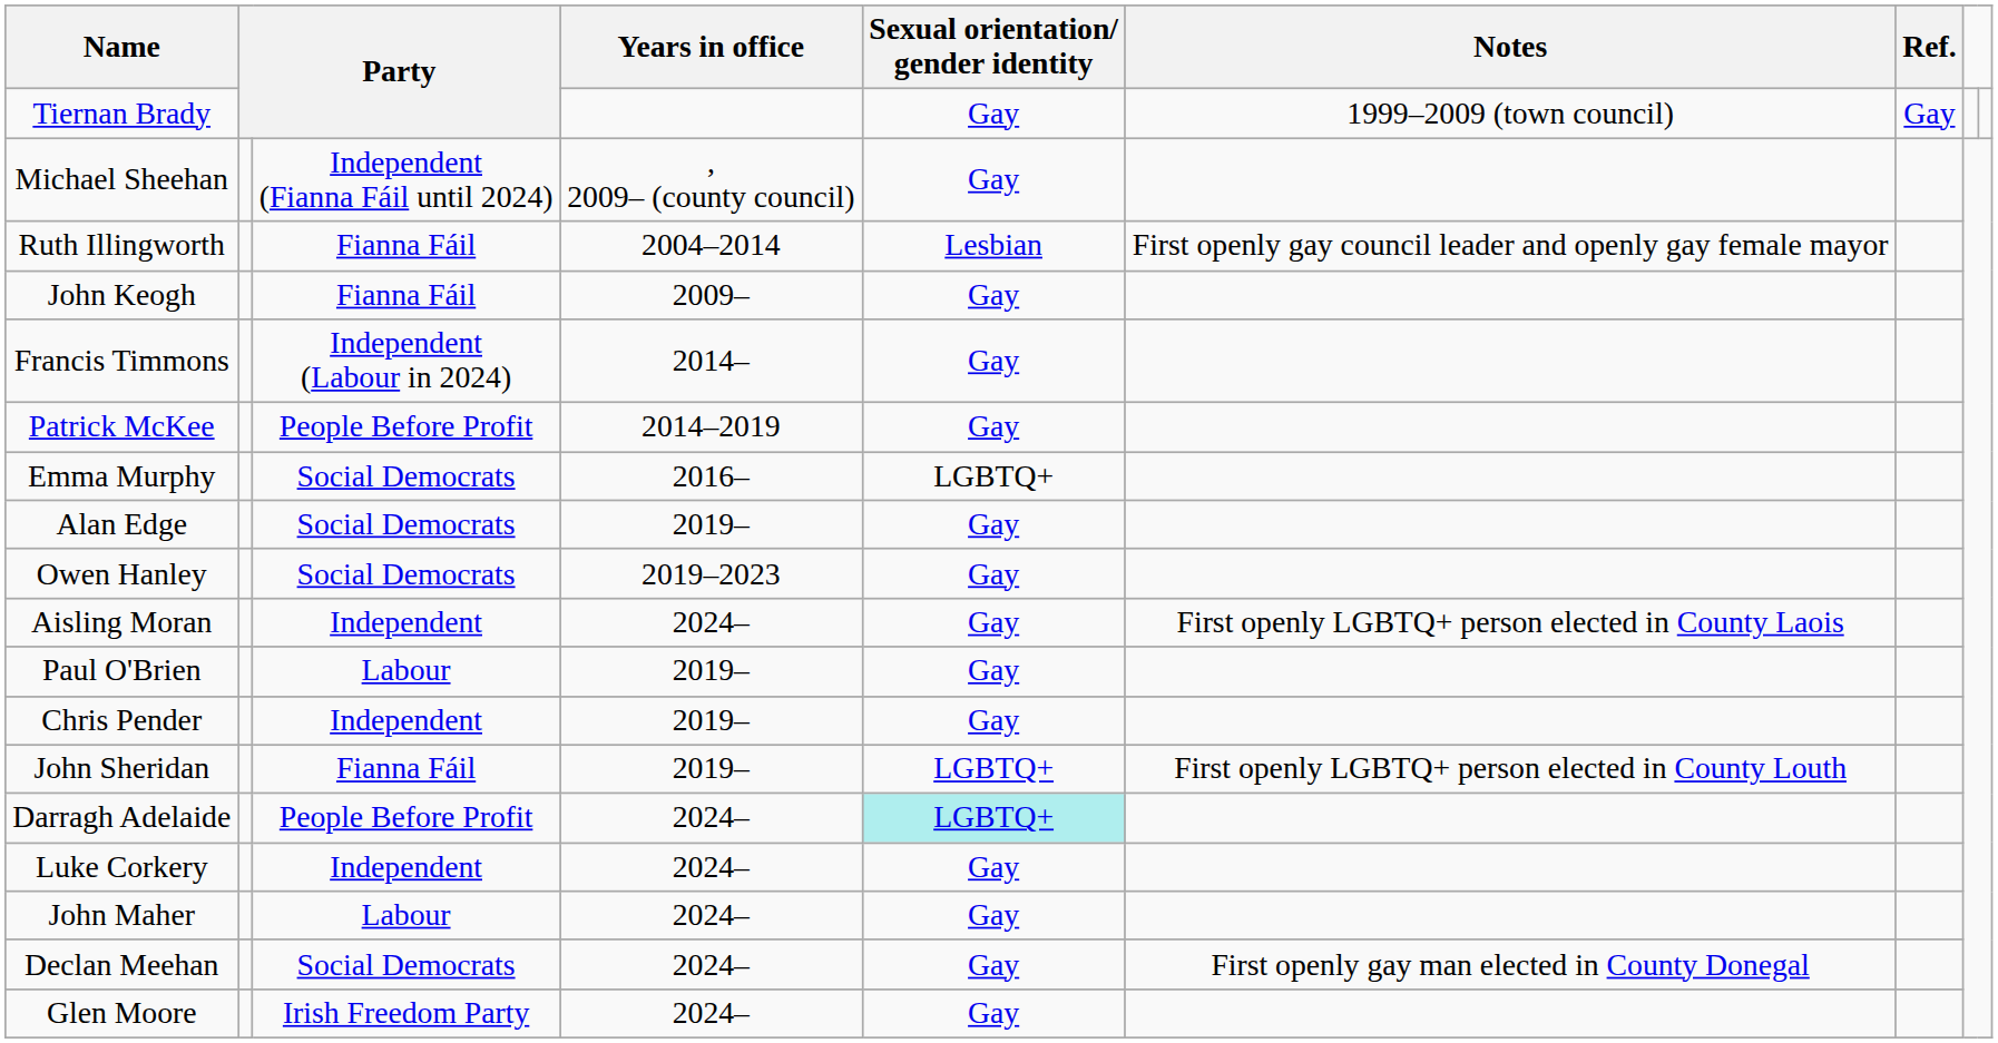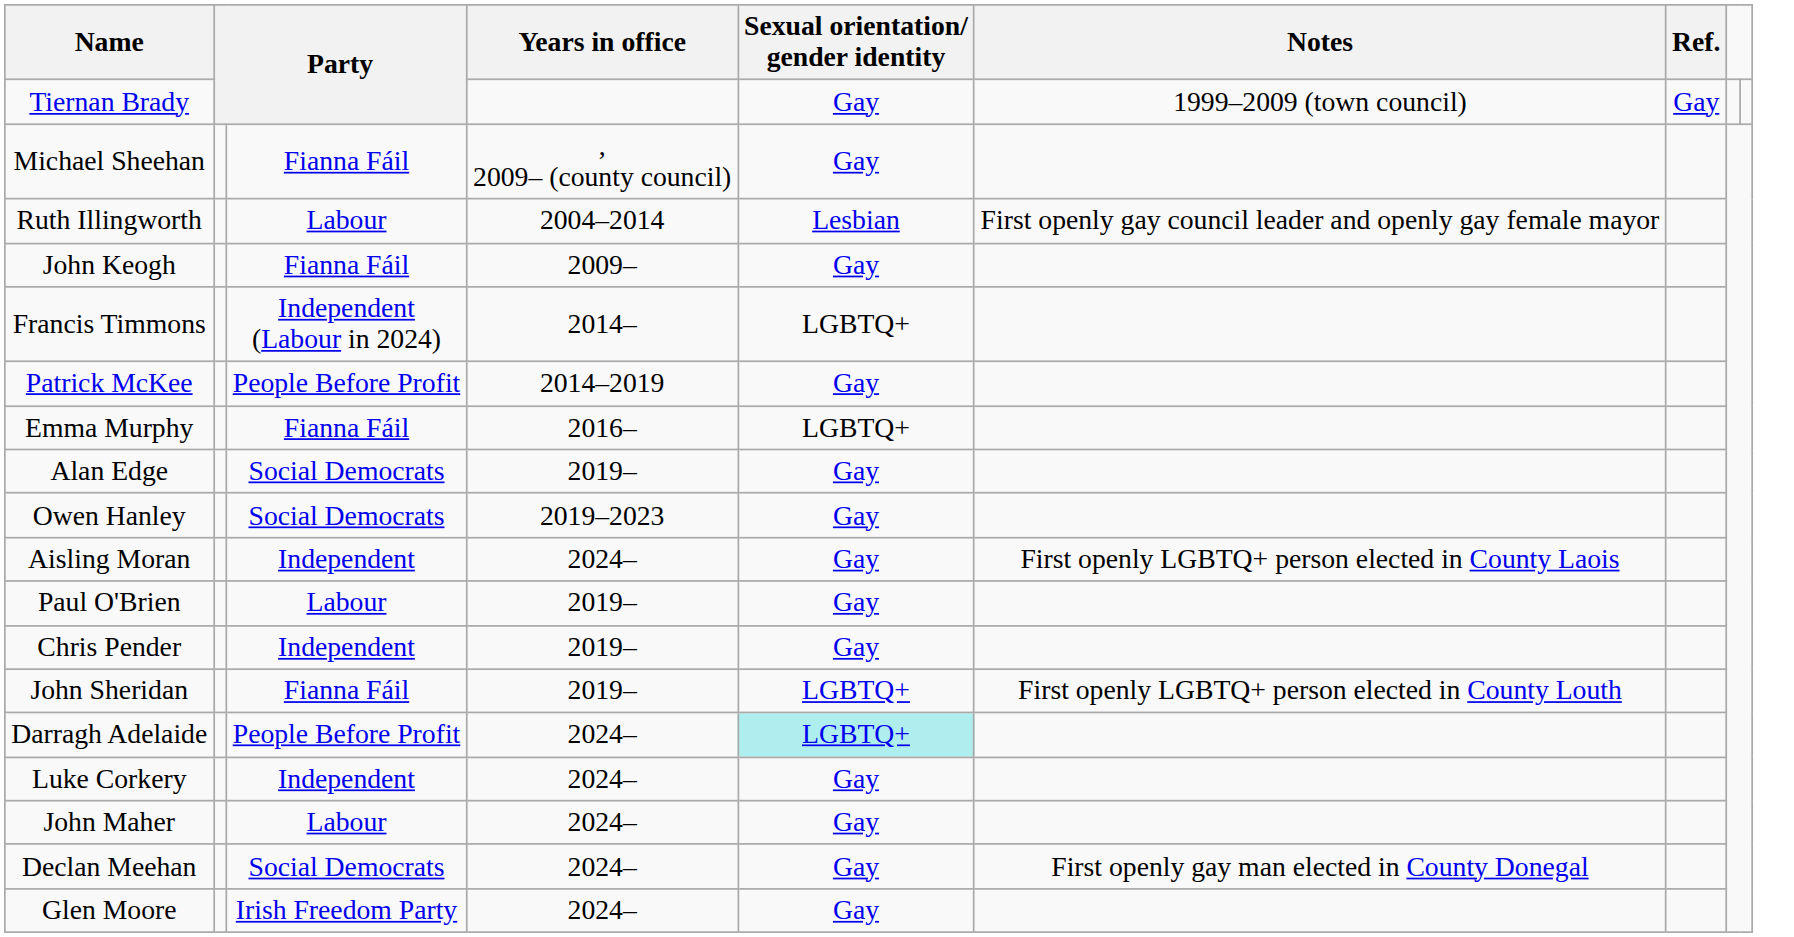Michael Sheehan | column 3: Independent (Fianna Fáil until 2024) -> Fianna Fáil
Ruth Illingworth | column 3: Fianna Fáil -> Labour
Francis Timmons | Sexual orientation/ gender identity: Gay -> LGBTQ+
Emma Murphy | column 3: Social Democrats -> Fianna Fáil
